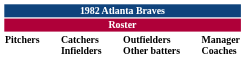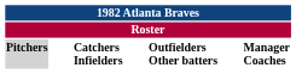Pitchers | column 1: no background -> lightgrey background
